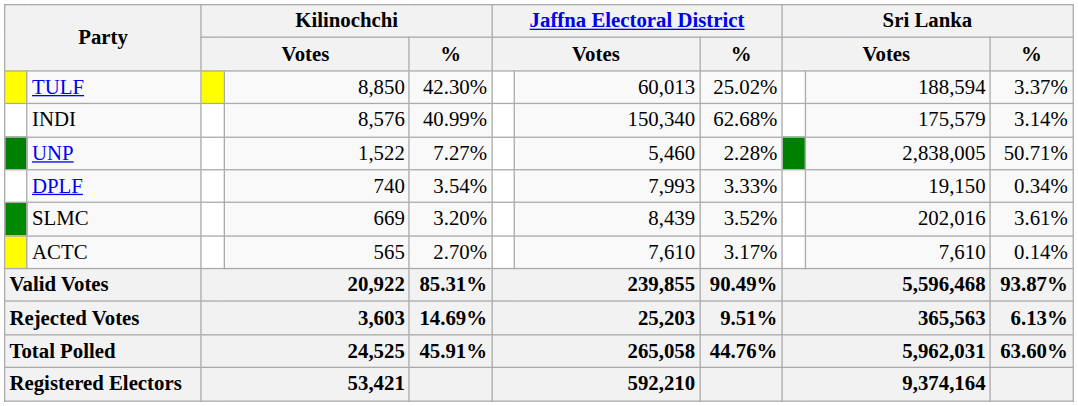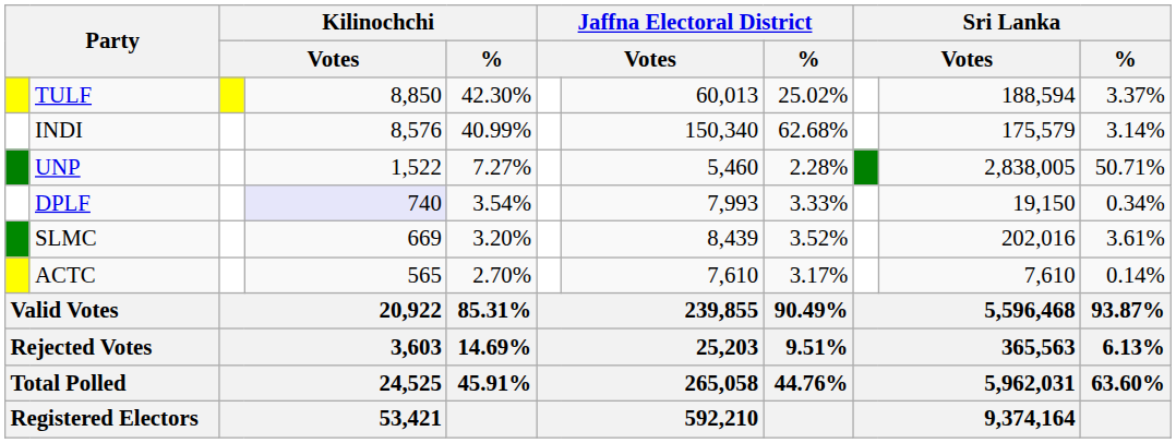DPLF | column 4: no background -> lavender background
